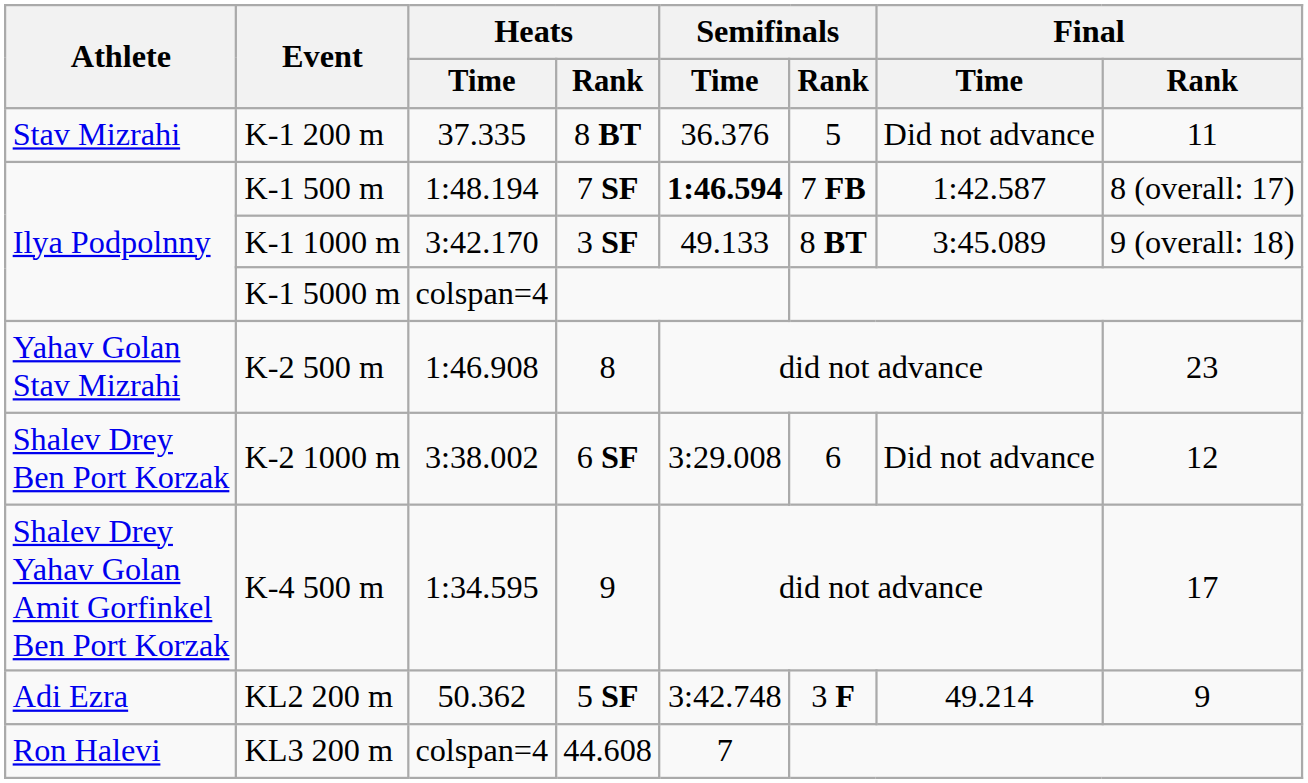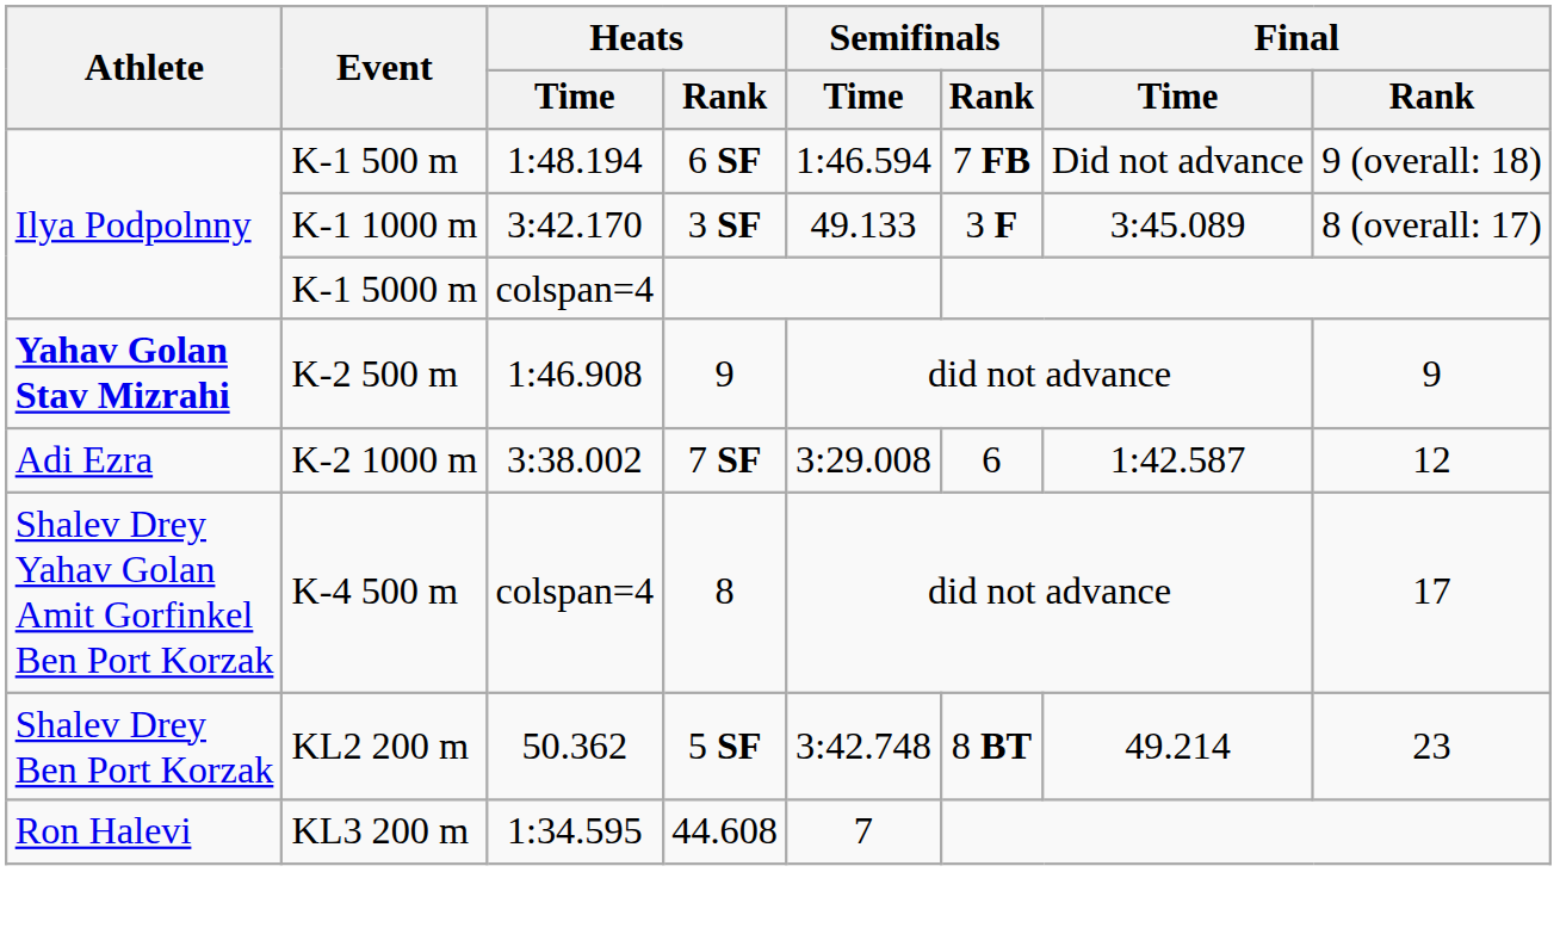- row: Stav Mizrahi | K-1 200 m | 37.335 | 8 BT | 36.376 | 5 | Did not advance | 11
K-1 500 m | Heats / Rank: 7 SF -> 6 SF
K-1 500 m | Semifinals / Time: bold -> normal
K-1 500 m | Final / Time: 1:42.587 -> Did not advance
K-1 500 m | Final / Rank: 8 (overall: 17) -> 9 (overall: 18)
K-1 1000 m | Semifinals / Rank: 8 BT -> 3 F
K-1 1000 m | Final / Rank: 9 (overall: 18) -> 8 (overall: 17)
K-2 500 m | Athlete: normal -> bold
K-2 500 m | Heats / Rank: 8 -> 9
K-2 500 m | Final / Rank: 23 -> 9
K-2 1000 m | Athlete: Shalev Drey Ben Port Korzak -> Adi Ezra
K-2 1000 m | Heats / Rank: 6 SF -> 7 SF
K-2 1000 m | Final / Time: Did not advance -> 1:42.587
K-4 500 m | Heats / Time: 1:34.595 -> colspan=4
K-4 500 m | Heats / Rank: 9 -> 8
KL2 200 m | Athlete: Adi Ezra -> Shalev Drey Ben Port Korzak
KL2 200 m | Semifinals / Rank: 3 F -> 8 BT
KL2 200 m | Final / Rank: 9 -> 23
KL3 200 m | Heats / Time: colspan=4 -> 1:34.595
